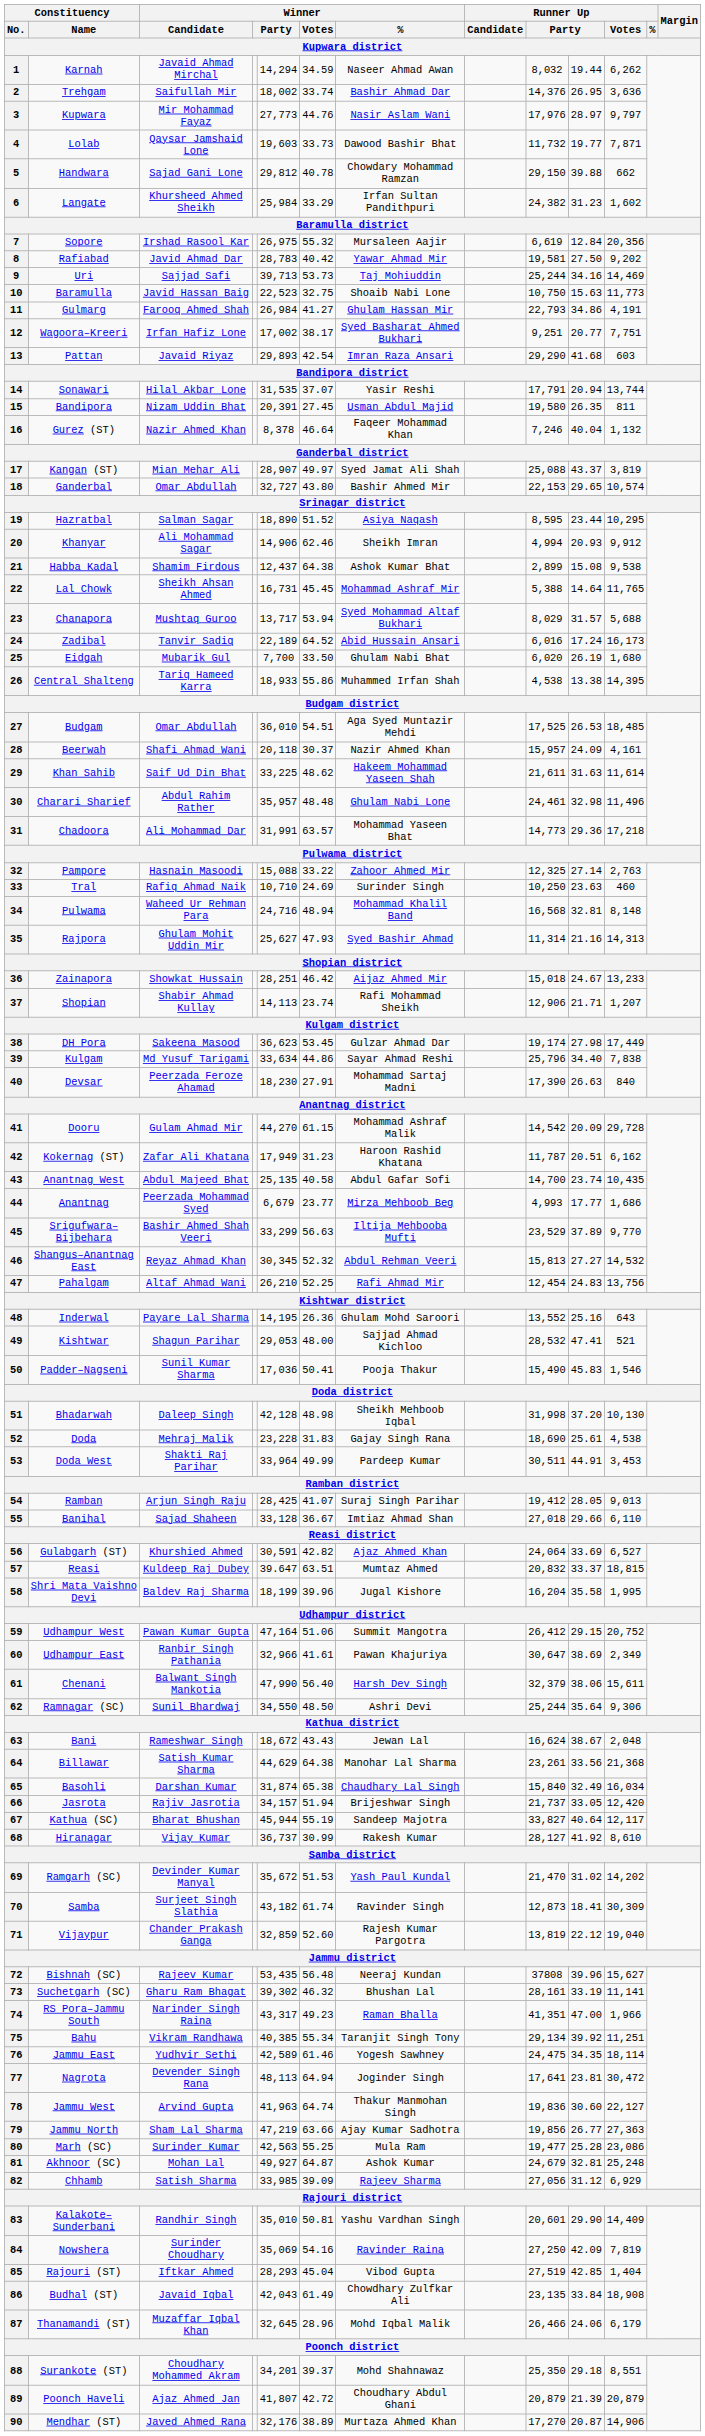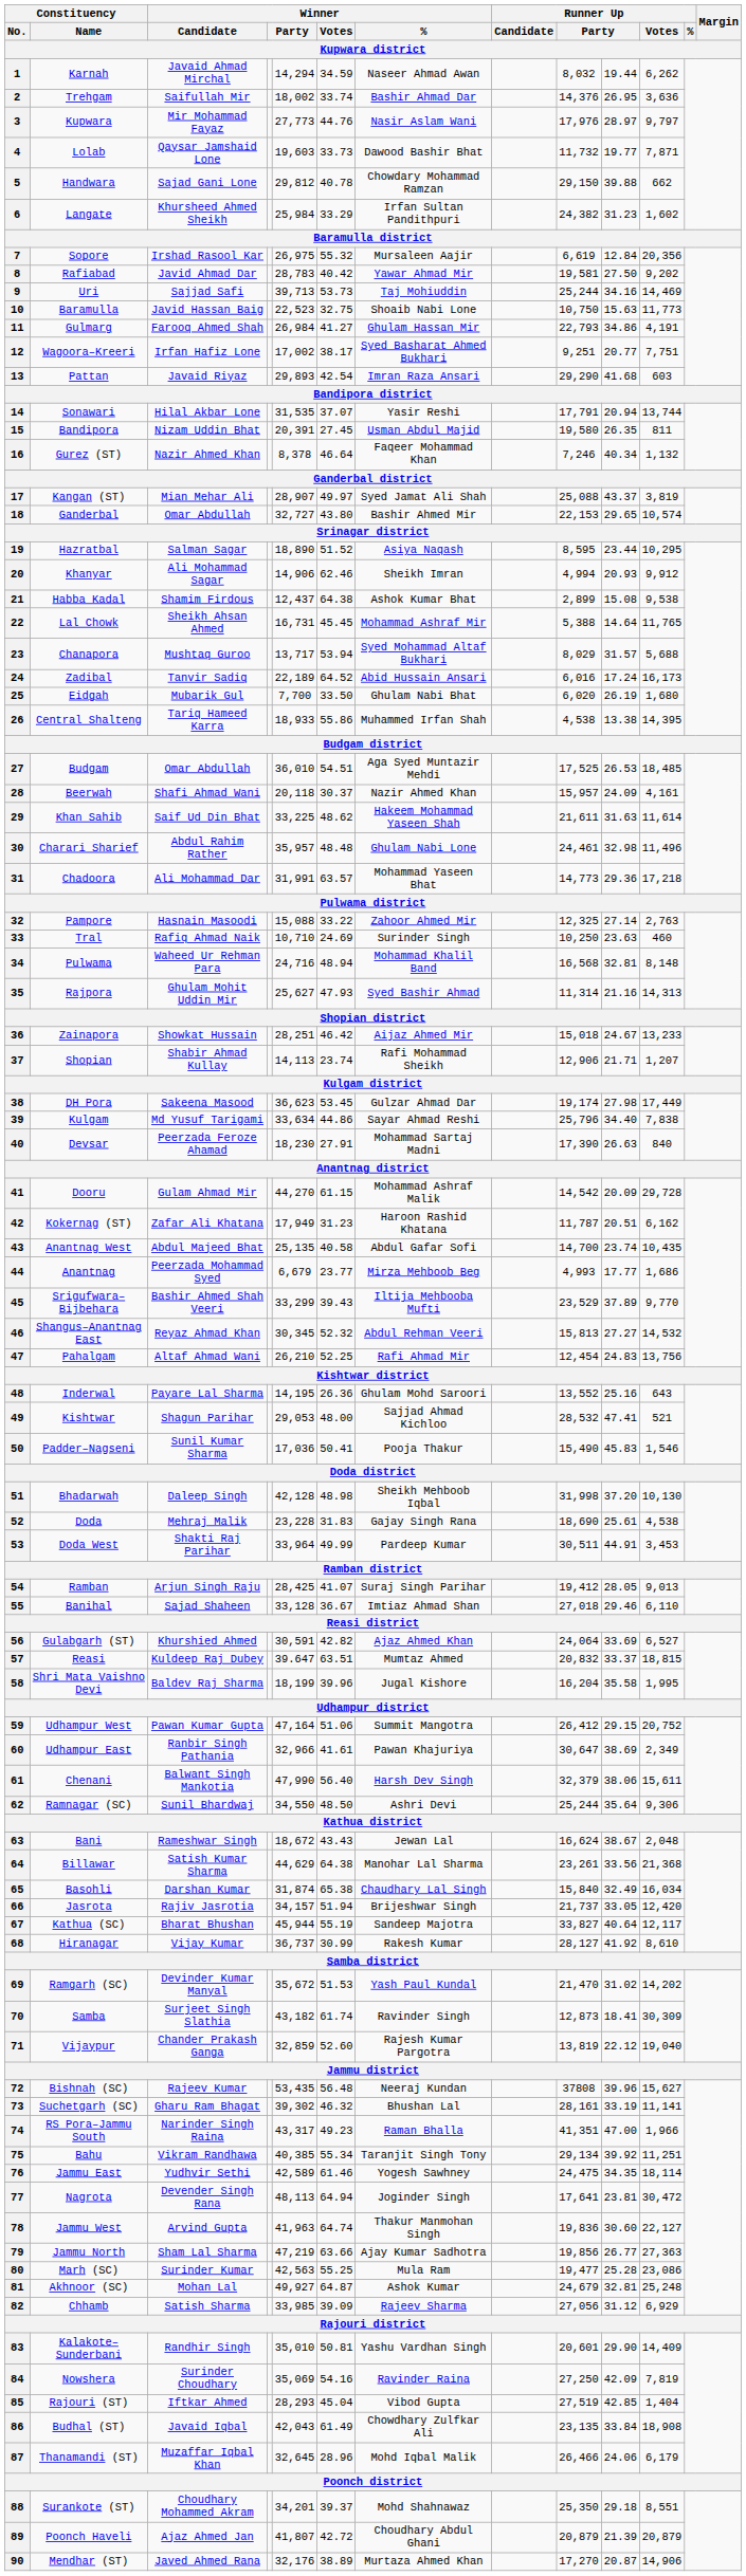16 | column 10: 40.04 -> 40.34
45 | Winner / Votes: 56.63 -> 39.43
55 | column 10: 29.66 -> 29.46
